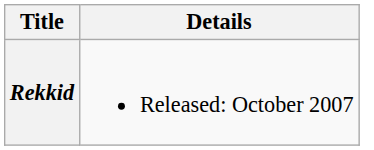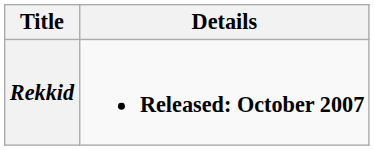Rekkid | Details: normal -> bold
